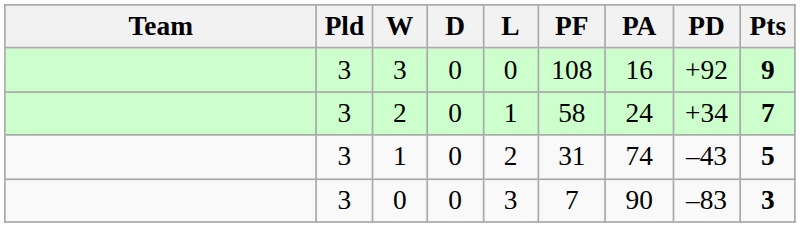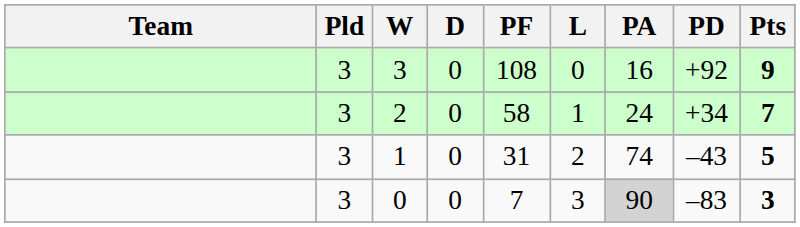columns swapped: L <-> PF
row 5 | PA: no background -> lightgrey background
